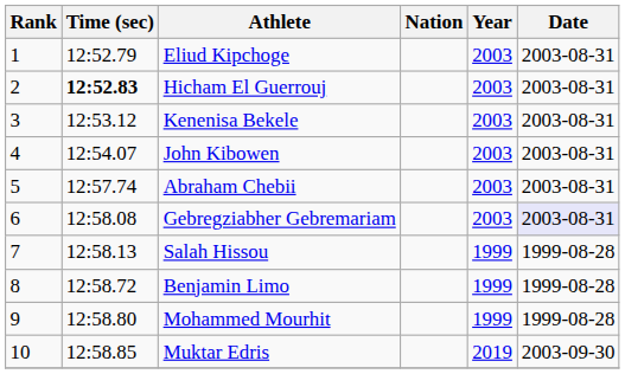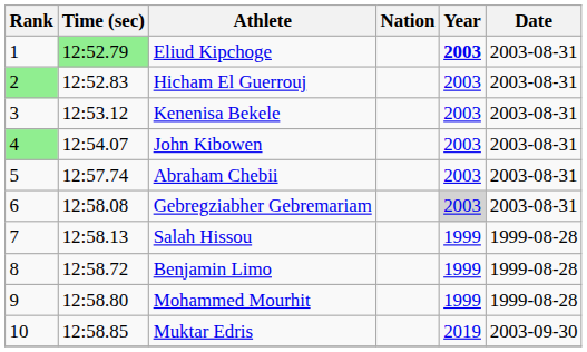Eliud Kipchoge | Time (sec): no background -> lightgreen background
Eliud Kipchoge | Year: normal -> bold
Hicham El Guerrouj | Rank: no background -> lightgreen background
Hicham El Guerrouj | Time (sec): bold -> normal
John Kibowen | Rank: no background -> lightgreen background
Gebregziabher Gebremariam | Year: no background -> lightgrey background
Gebregziabher Gebremariam | Date: lavender background -> no background
